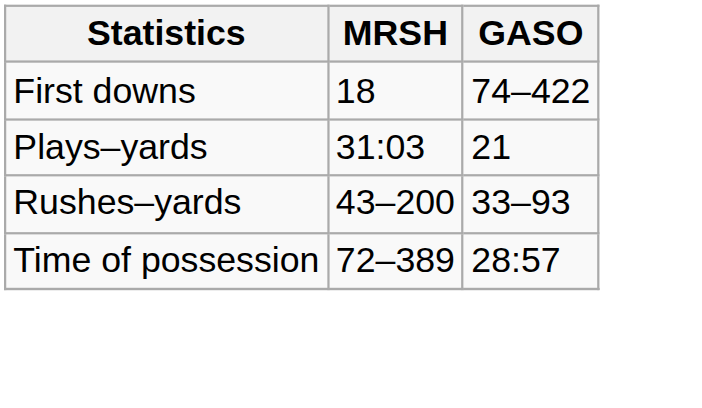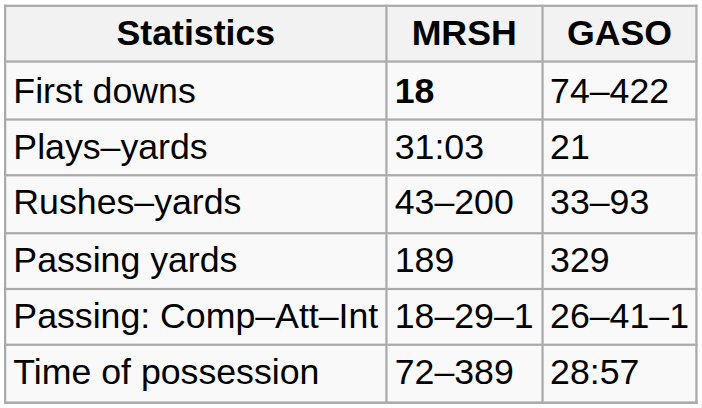First downs | MRSH: normal -> bold
+ row: Passing yards | 189 | 329
+ row: Passing: Comp–Att–Int | 18–29–1 | 26–41–1
